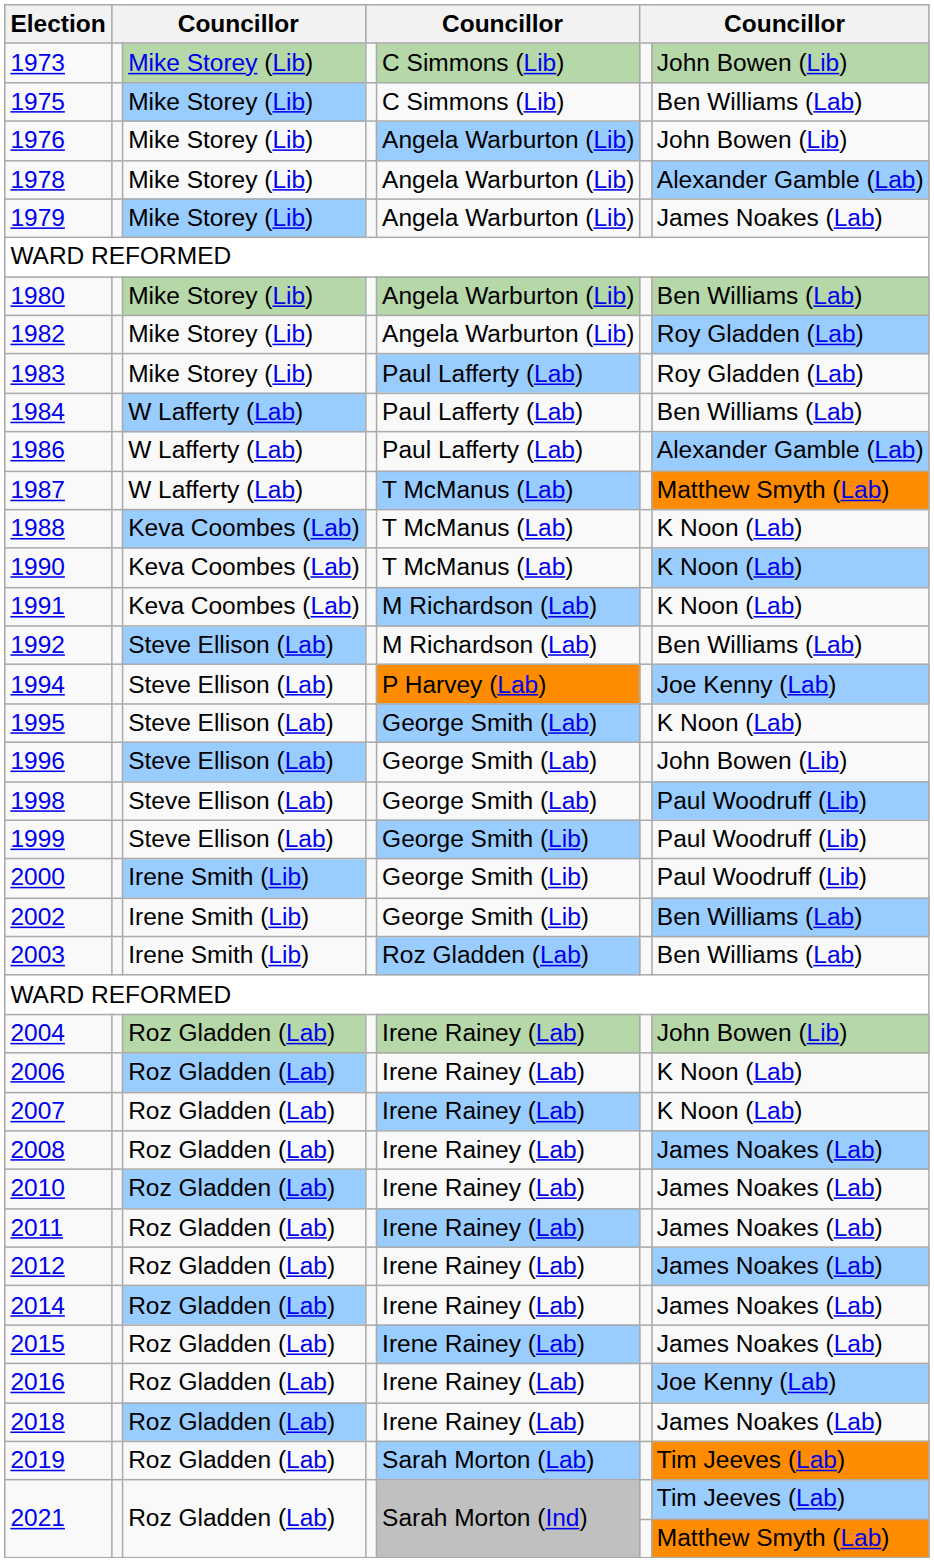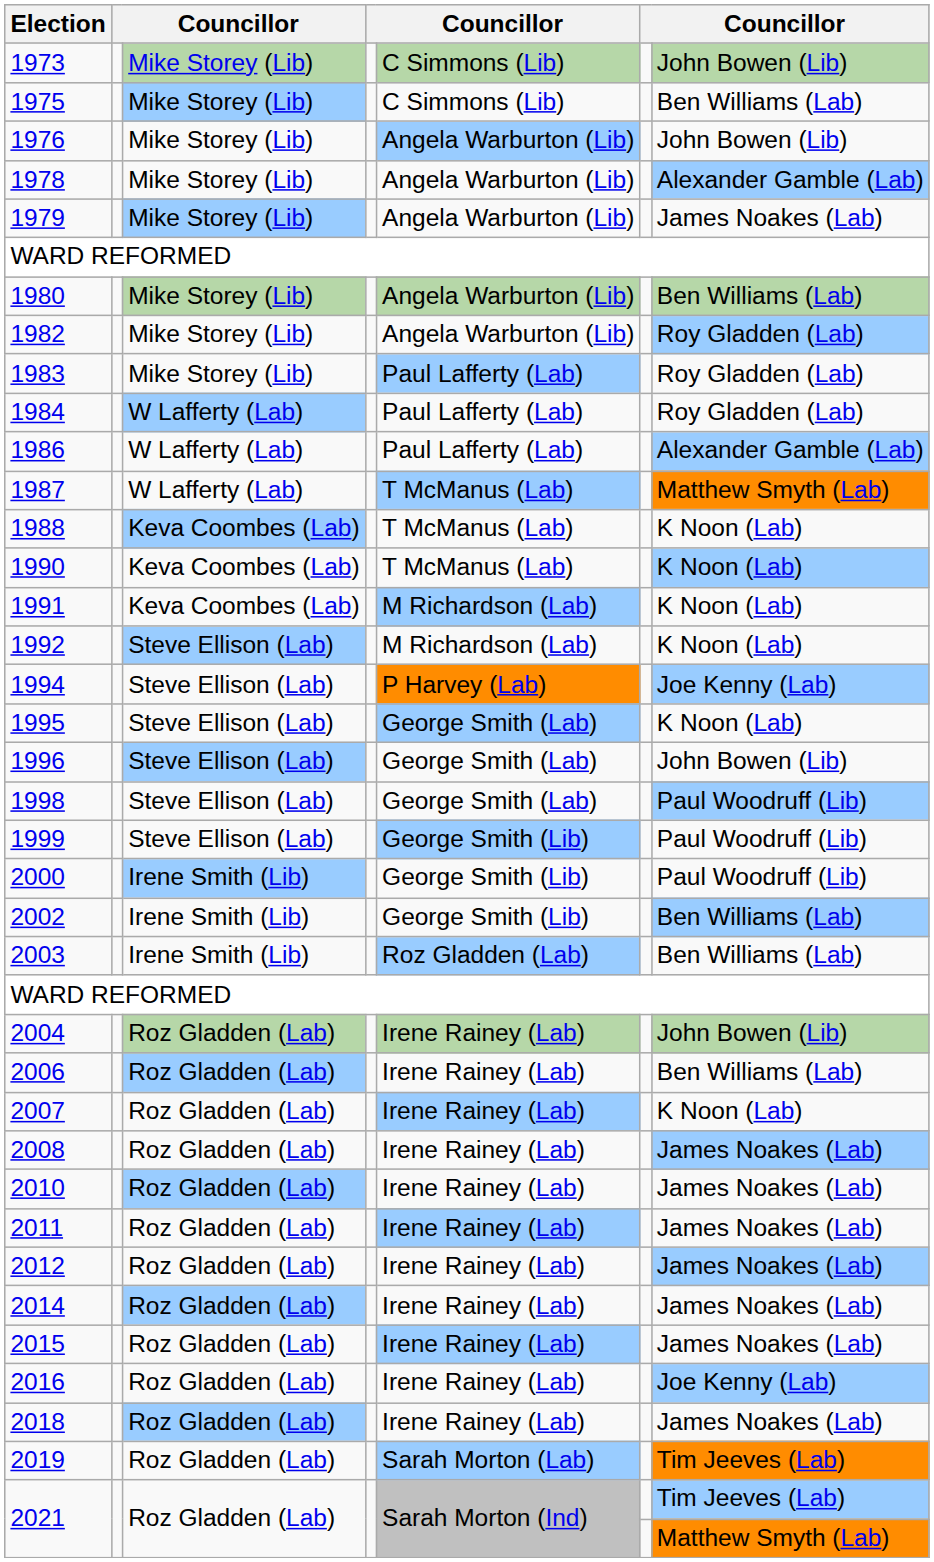1984 | column 7: Ben Williams (Lab) -> Roy Gladden (Lab)
1992 | column 7: Ben Williams (Lab) -> K Noon (Lab)
2006 | column 7: K Noon (Lab) -> Ben Williams (Lab)
